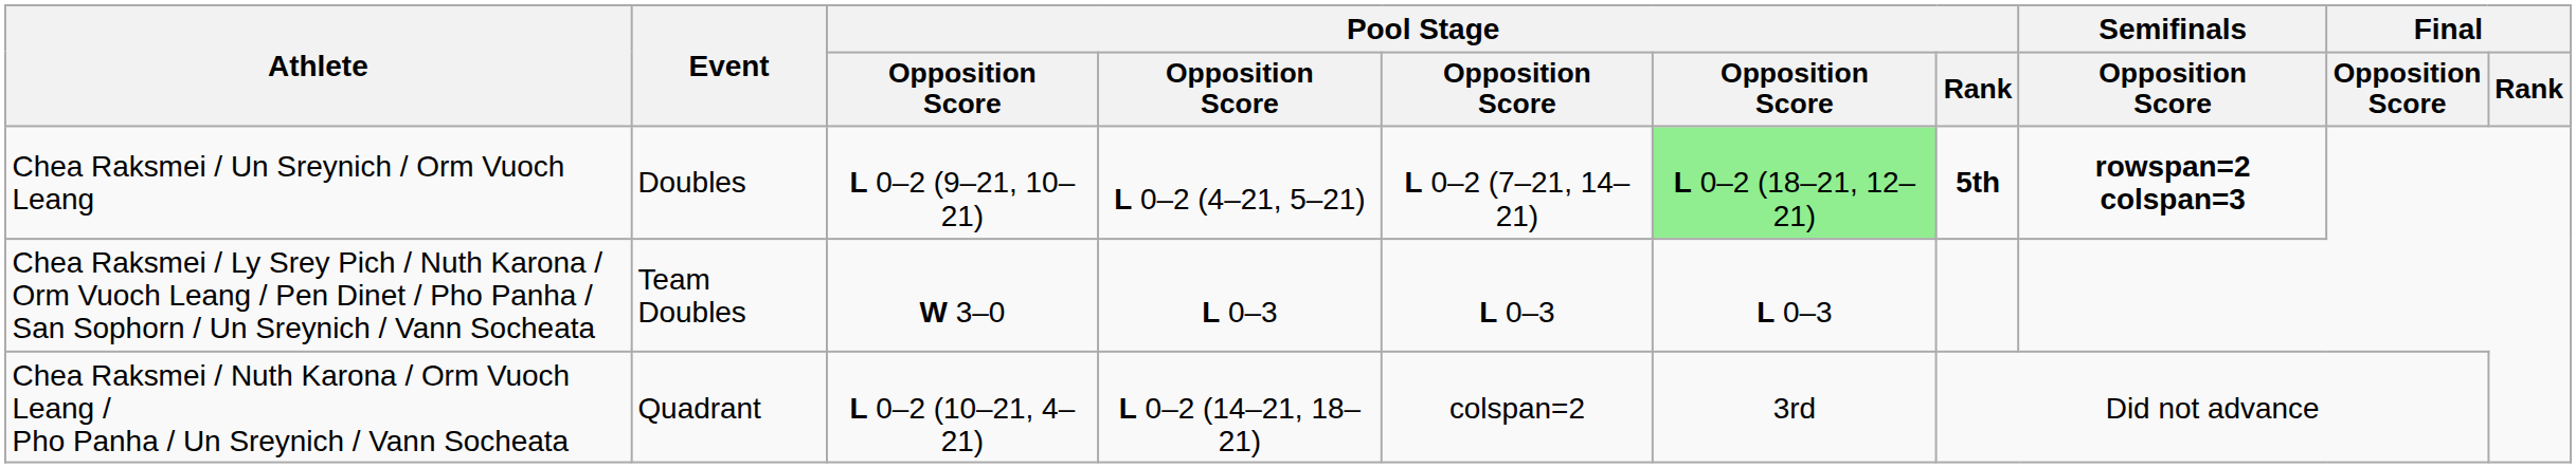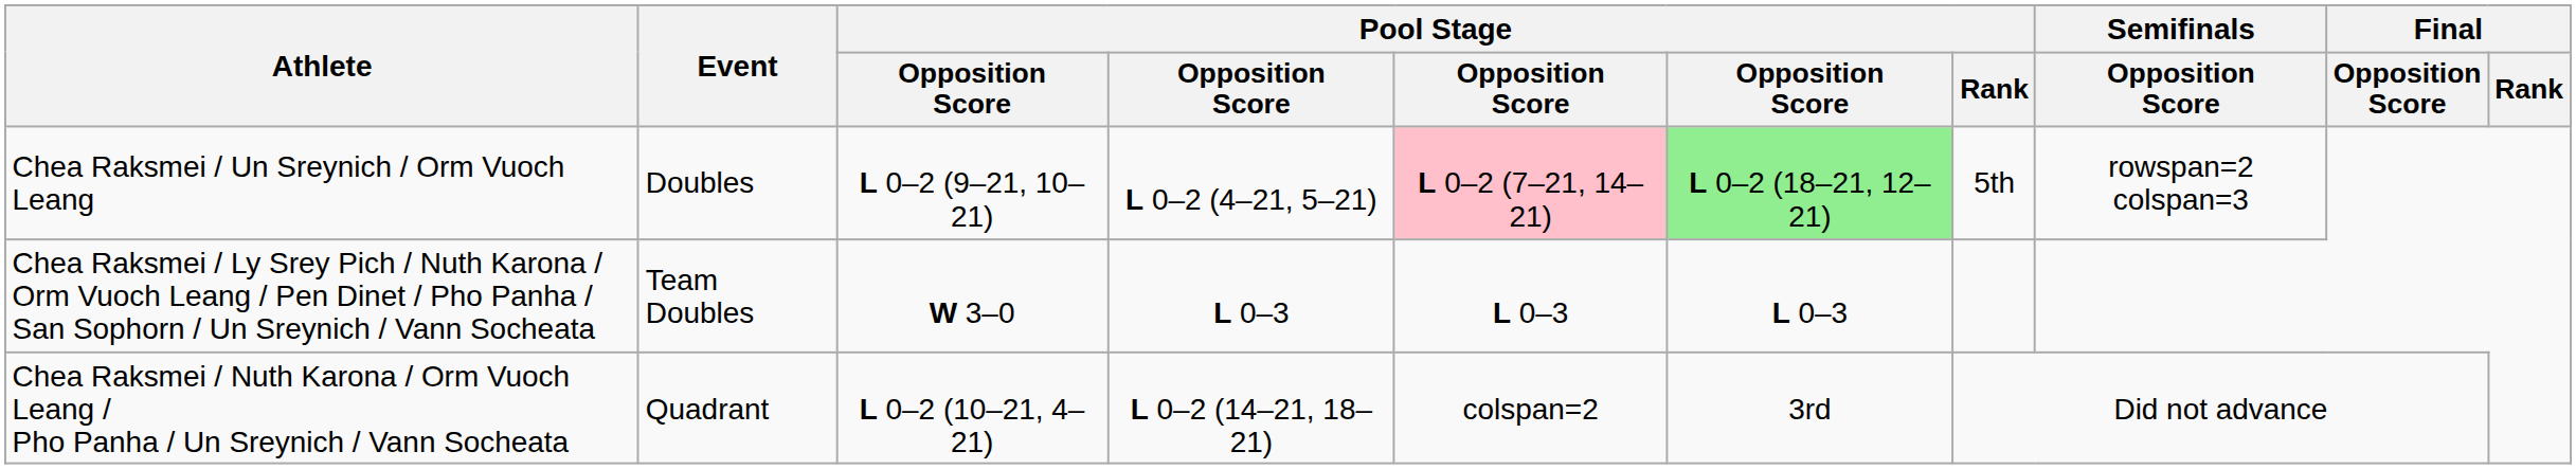Chea Raksmei / Un Sreynich / Orm Vuoch Leang | column 5: no background -> pink background
Chea Raksmei / Un Sreynich / Orm Vuoch Leang | Pool Stage / Rank: bold -> normal
Chea Raksmei / Un Sreynich / Orm Vuoch Leang | Semifinals / Opposition Score: bold -> normal
